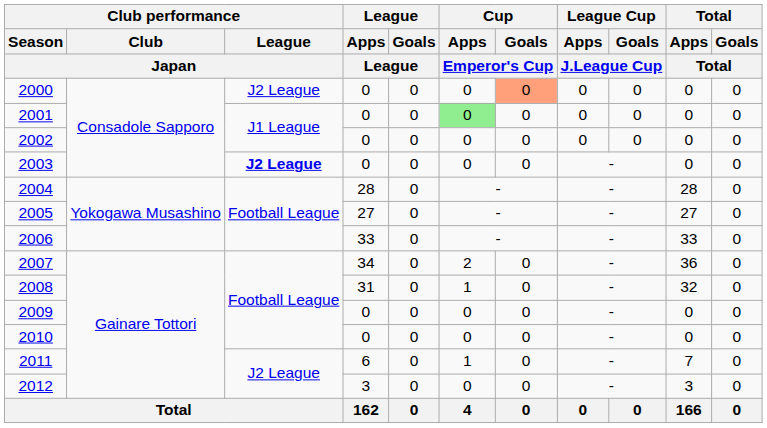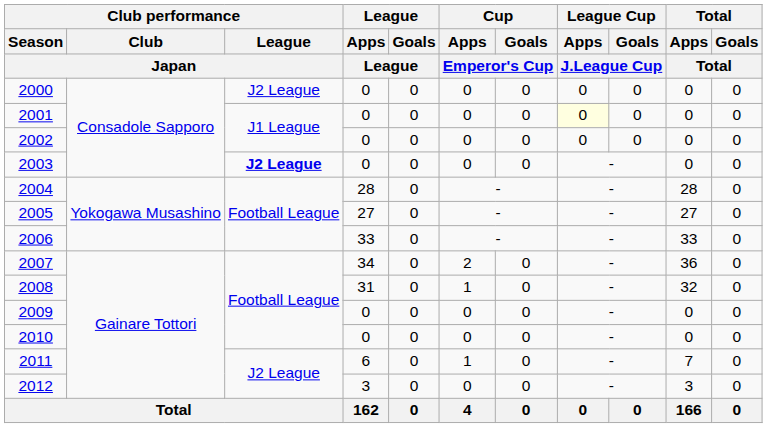2000 | Cup / Goals / Emperor's Cup: lightsalmon background -> no background
2001 | Cup / Apps / Emperor's Cup: lightgreen background -> no background
2001 | League Cup / Apps / J.League Cup: no background -> lightyellow background
